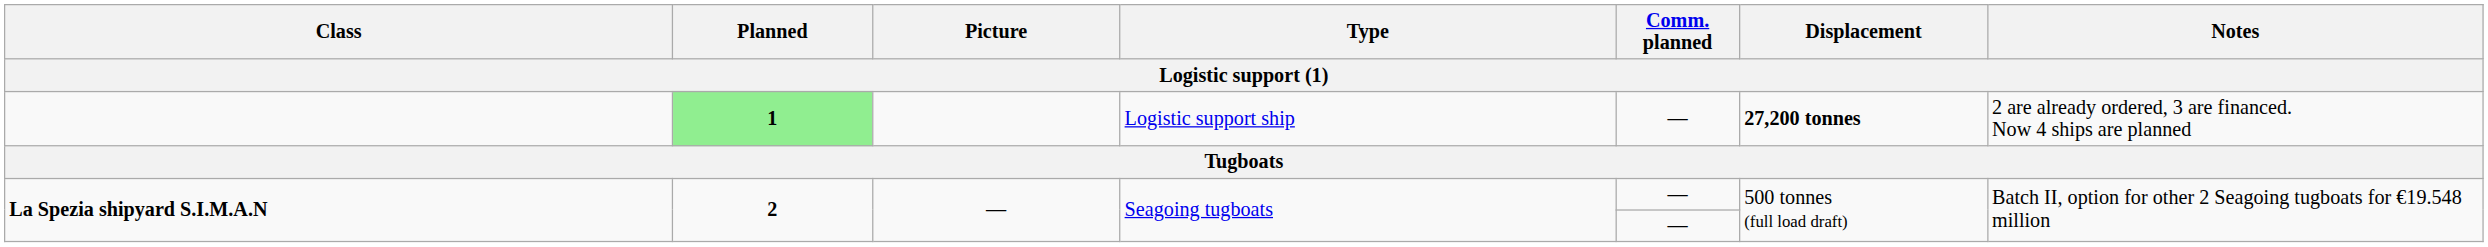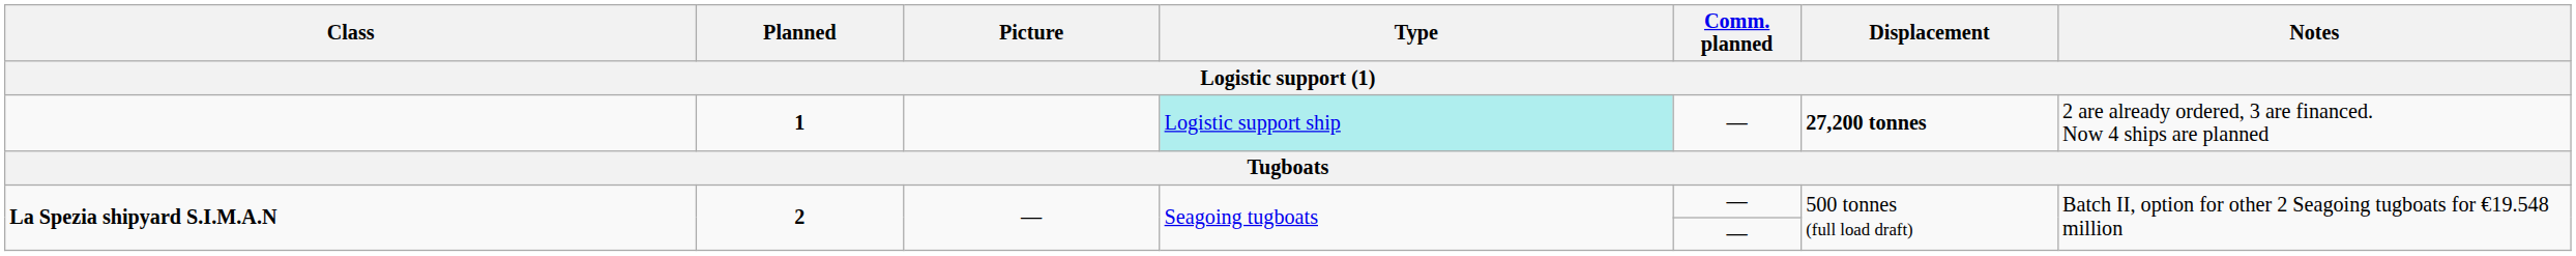row 3 | Planned: lightgreen background -> no background
row 3 | Type: no background -> paleturquoise background
